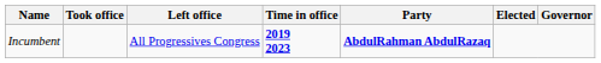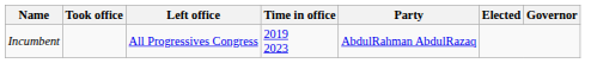row 2 | Time in office: bold -> normal
row 2 | Party: bold -> normal
